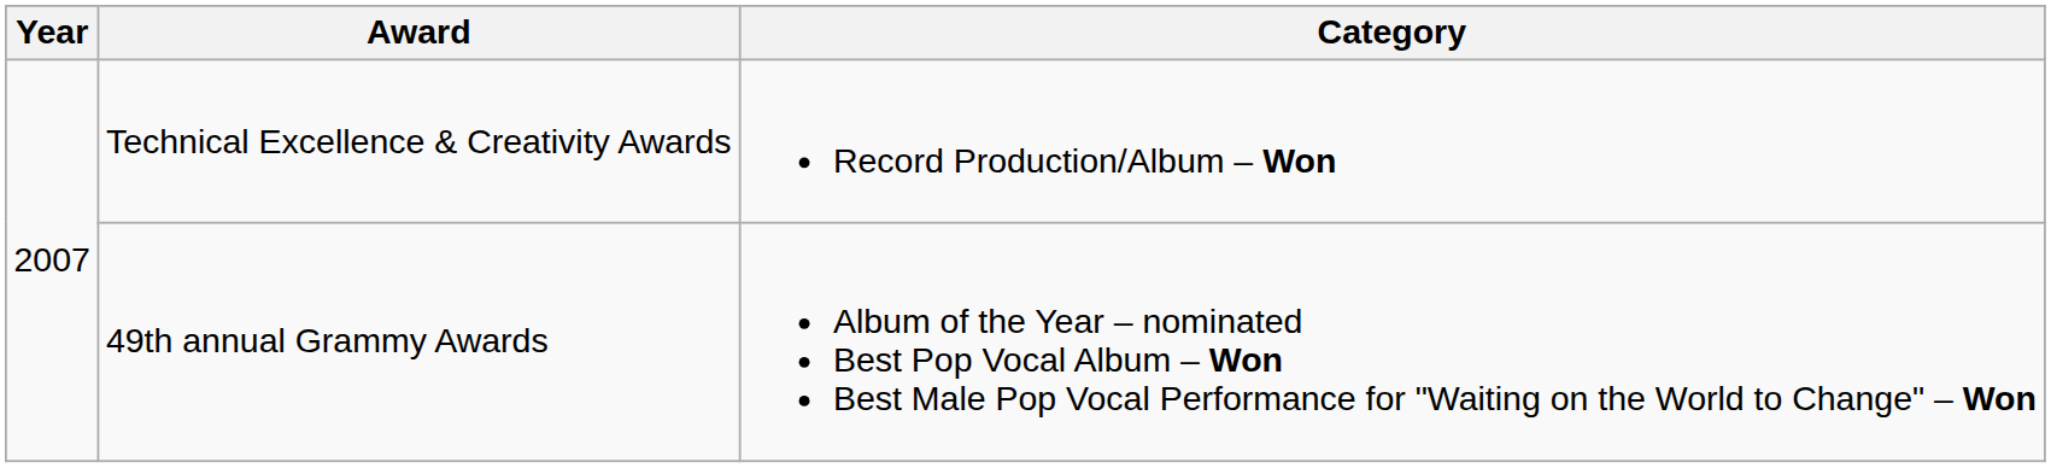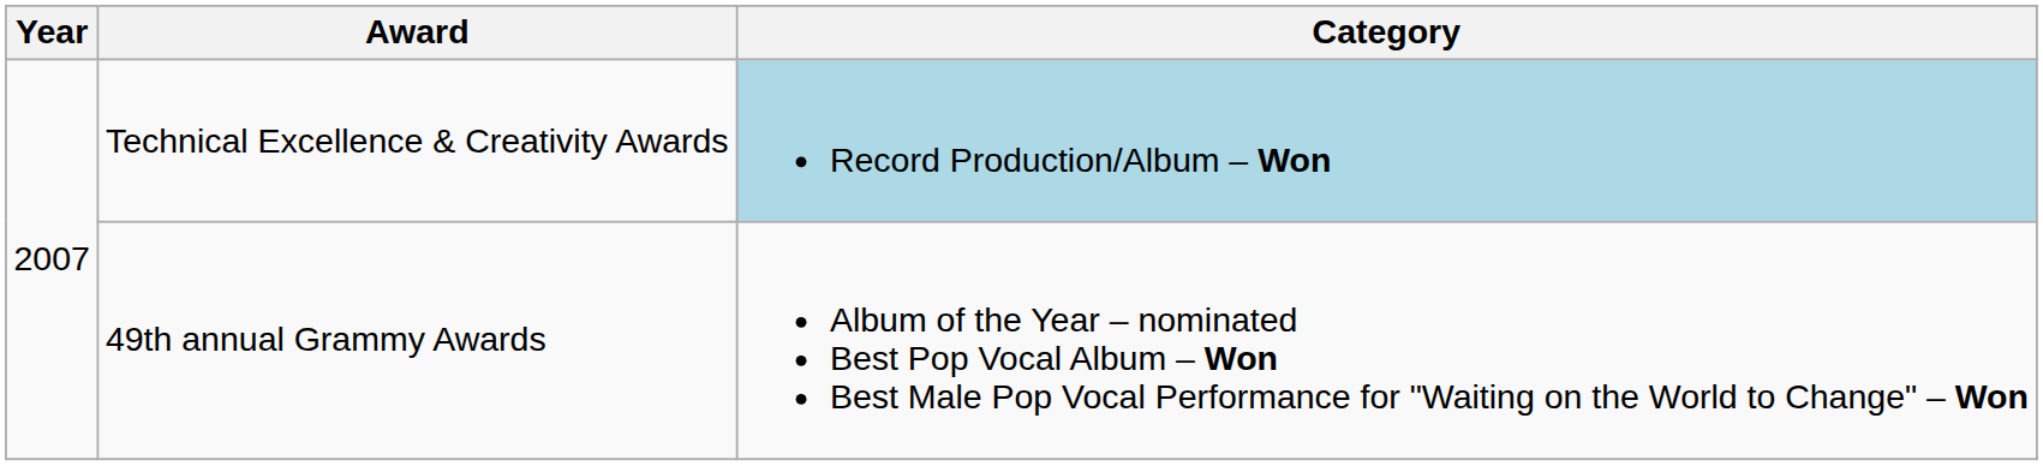Technical Excellence & Creativity Awards | Category: no background -> lightblue background
